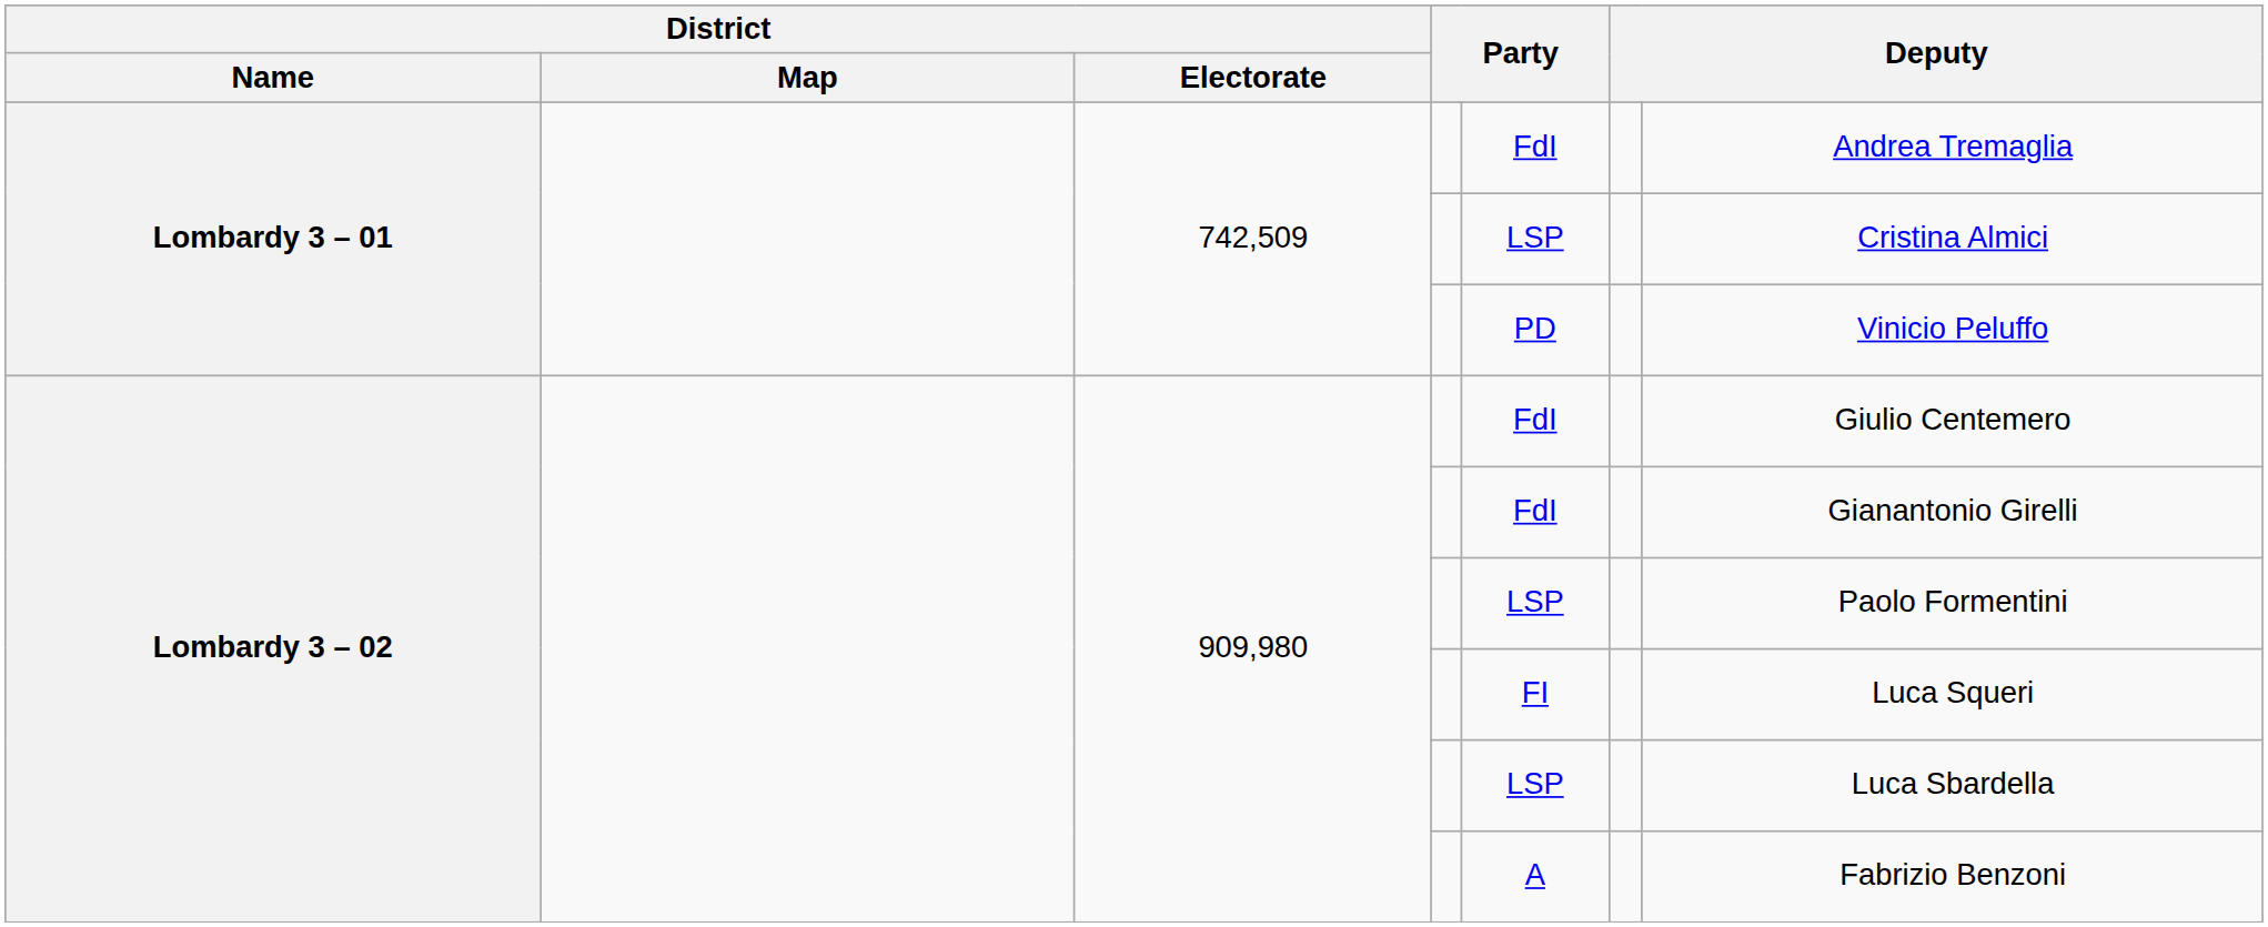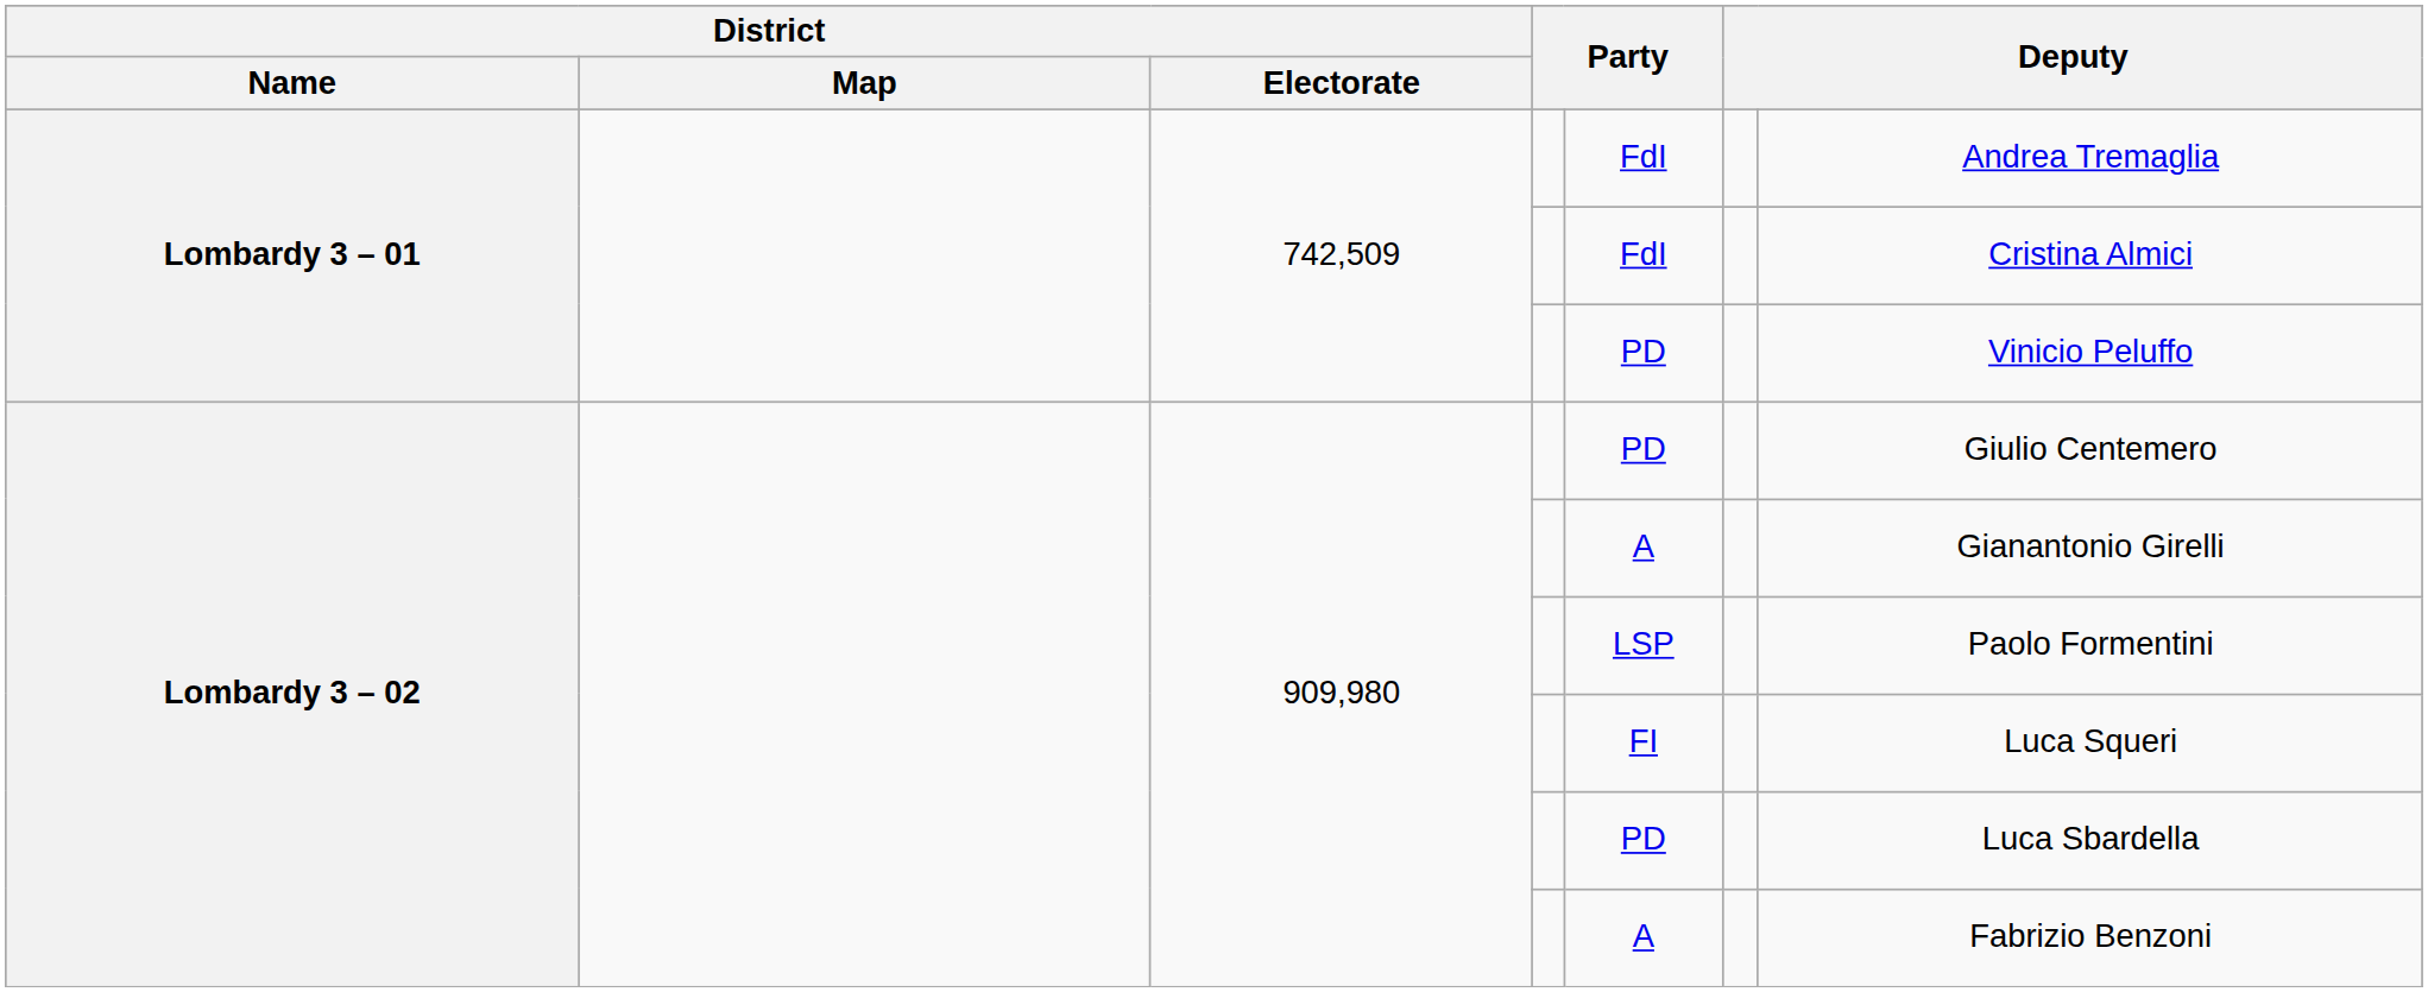row 4 | column 5: LSP -> FdI
row 6 | column 5: FdI -> PD
row 7 | column 5: FdI -> A
row 10 | column 5: LSP -> PD
